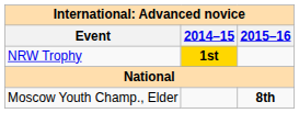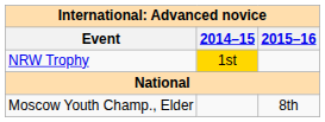NRW Trophy | column 2: bold -> normal
Moscow Youth Champ., Elder | column 3: bold -> normal
